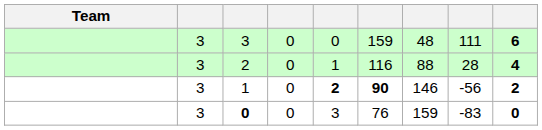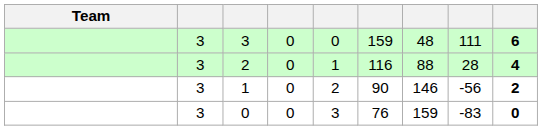row 4 | column 5: bold -> normal
row 4 | column 6: bold -> normal
row 5 | column 3: bold -> normal
